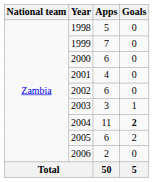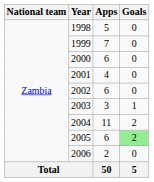2004 | Goals: bold -> normal
2005 | Goals: no background -> lightgreen background
